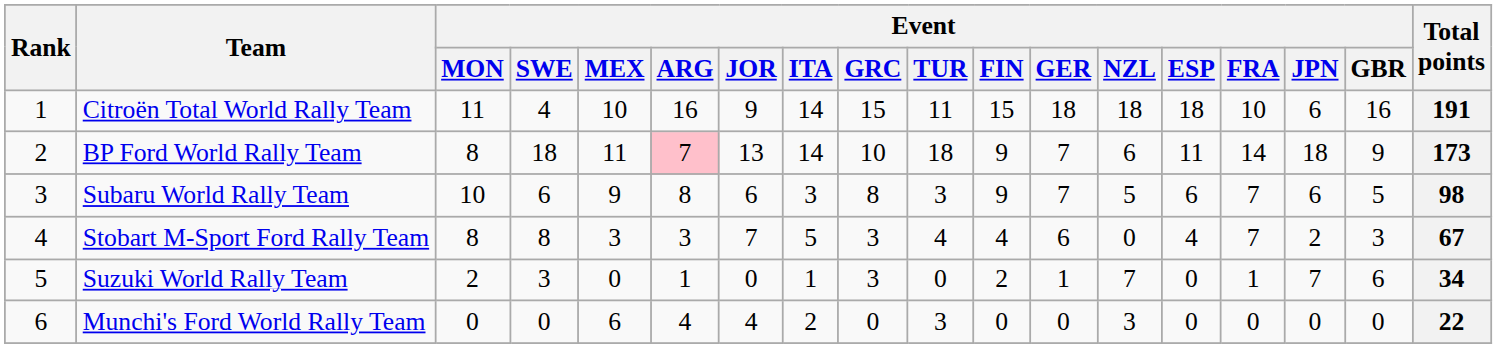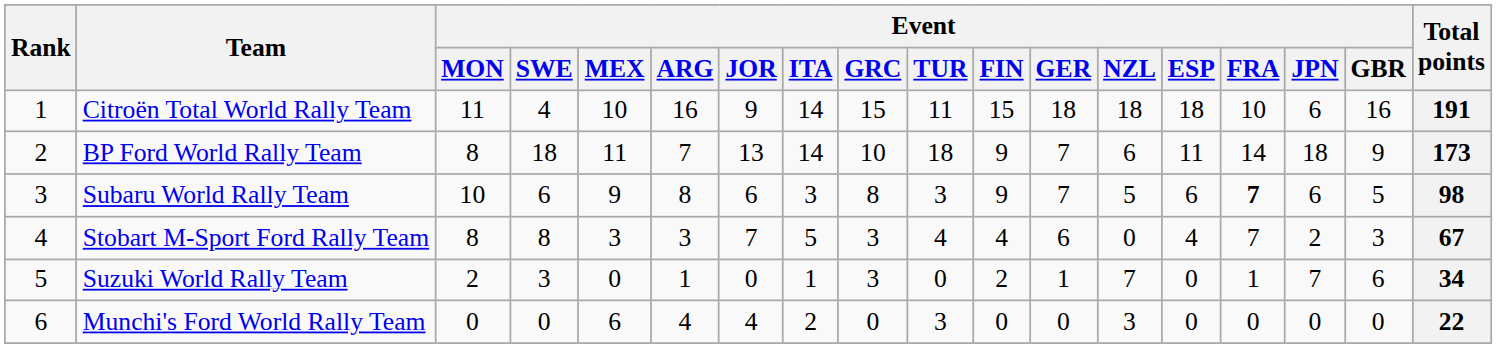BP Ford World Rally Team | Event / ARG: pink background -> no background
Subaru World Rally Team | Event / FRA: normal -> bold
